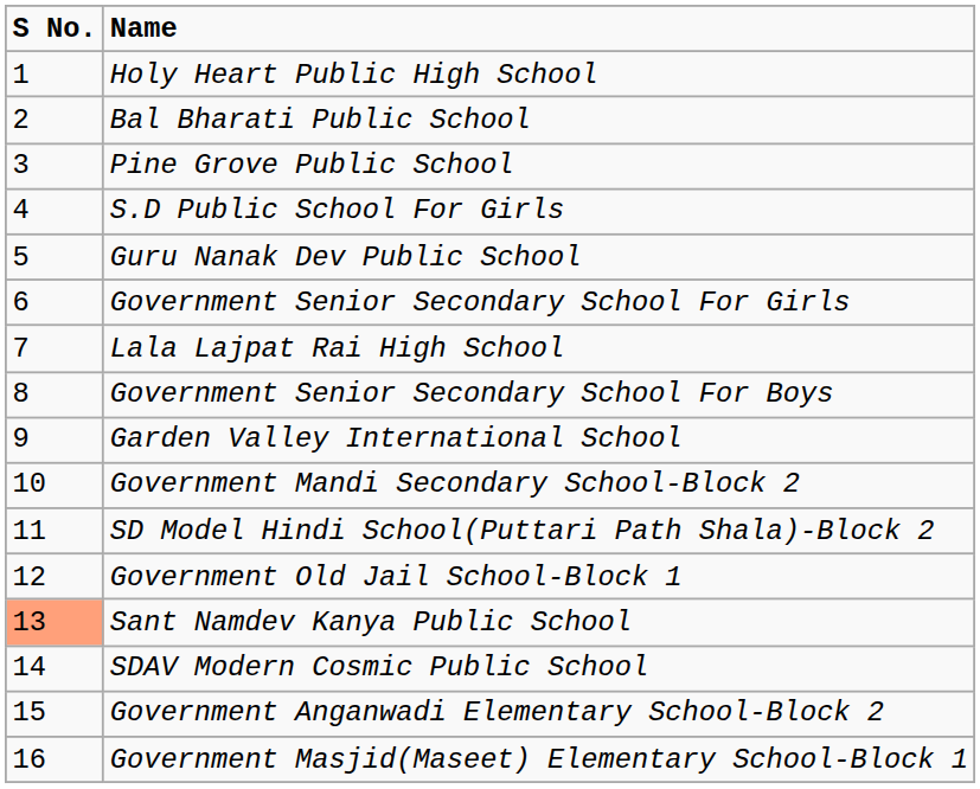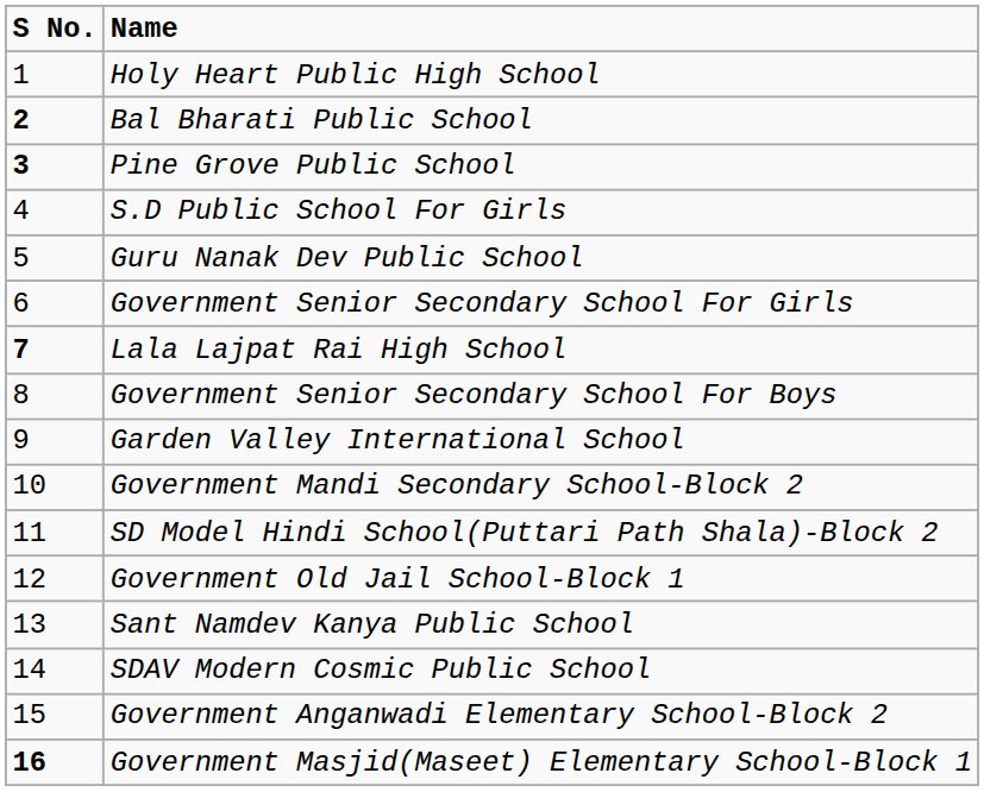Bal Bharati Public School | S No.: normal -> bold
Pine Grove Public School | S No.: normal -> bold
Lala Lajpat Rai High School | S No.: normal -> bold
Sant Namdev Kanya Public School | S No.: lightsalmon background -> no background
Government Masjid(Maseet) Elementary School-Block 1 | S No.: normal -> bold
